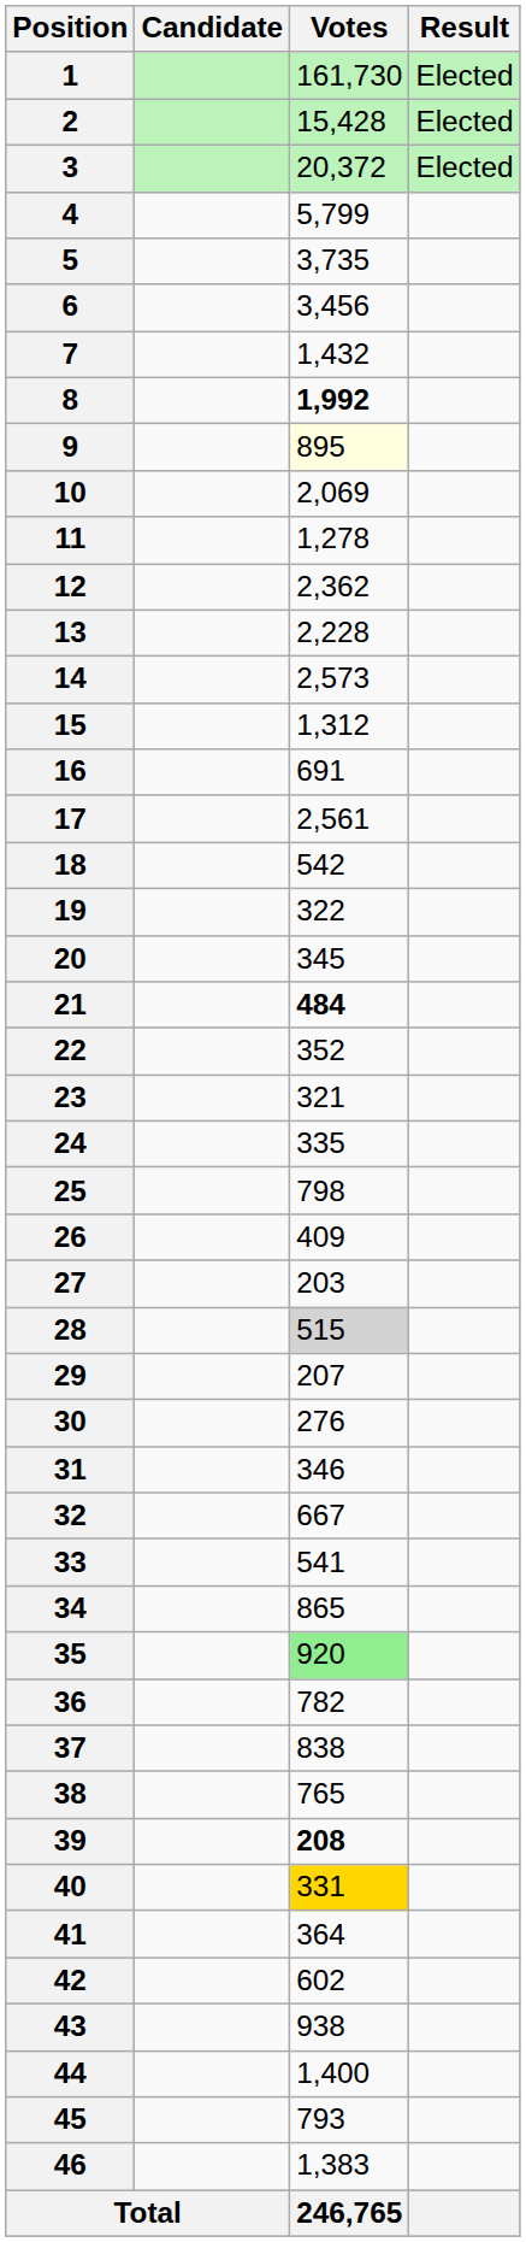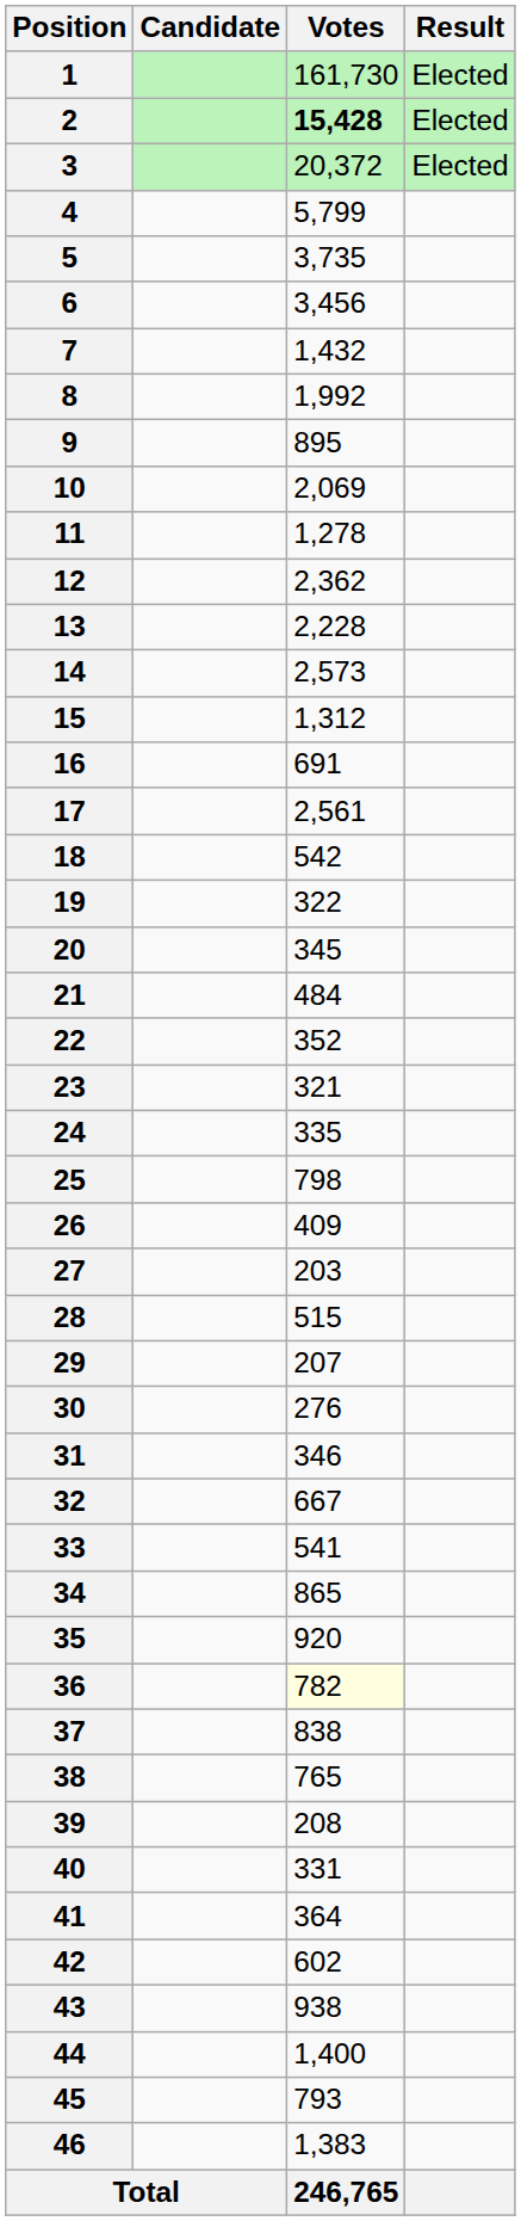2 | Votes: normal -> bold
8 | Votes: bold -> normal
9 | Votes: lightyellow background -> no background
21 | Votes: bold -> normal
28 | Votes: lightgrey background -> no background
35 | Votes: lightgreen background -> no background
36 | Votes: no background -> lightyellow background
39 | Votes: bold -> normal
40 | Votes: gold background -> no background
